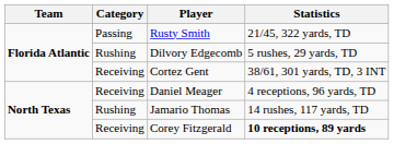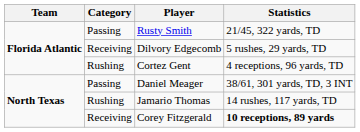Dilvory Edgecomb | Category: Rushing -> Receiving
Cortez Gent | Category: Receiving -> Rushing
Cortez Gent | Statistics: 38/61, 301 yards, TD, 3 INT -> 4 receptions, 96 yards, TD
Daniel Meager | Category: Receiving -> Passing
Daniel Meager | Statistics: 4 receptions, 96 yards, TD -> 38/61, 301 yards, TD, 3 INT
